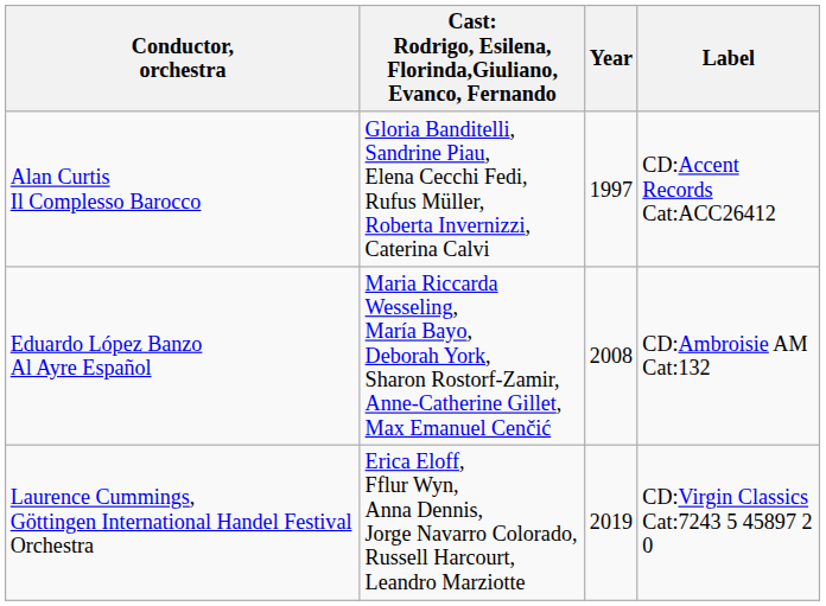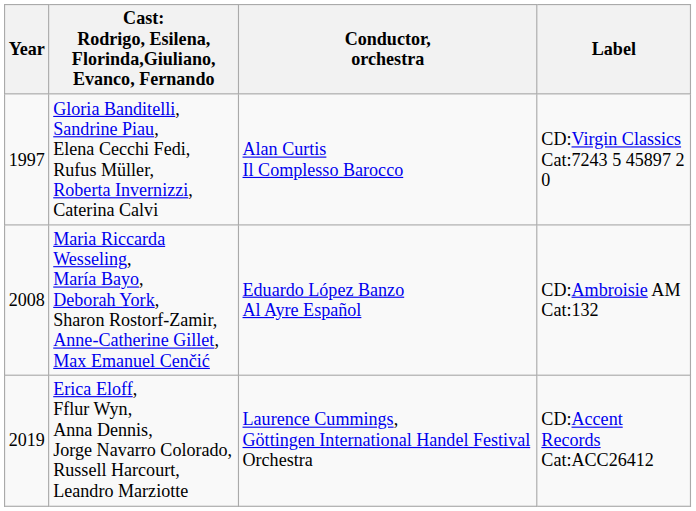columns swapped: Year <-> Conductor, orchestra
row 2 | Label: CD:Accent Records Cat:ACC26412 -> CD:Virgin Classics Cat:7243 5 45897 2 0
row 4 | Label: CD:Virgin Classics Cat:7243 5 45897 2 0 -> CD:Accent Records Cat:ACC26412
